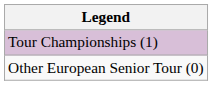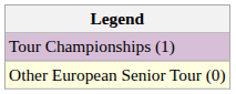row 3 | column 1: no background -> lightyellow background
